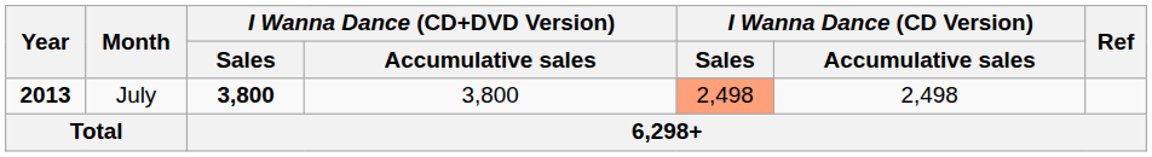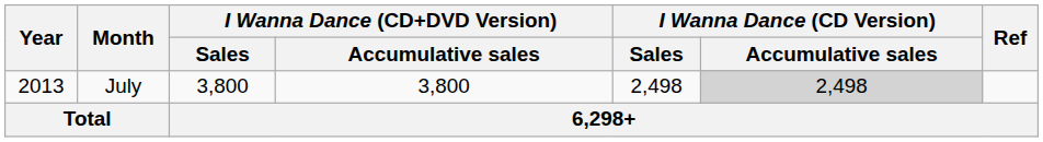July | Year: bold -> normal
July | I Wanna Dance (CD+DVD Version) / Sales: bold -> normal
July | I Wanna Dance (CD Version) / Sales: lightsalmon background -> no background
July | I Wanna Dance (CD Version) / Accumulative sales: no background -> lightgrey background
